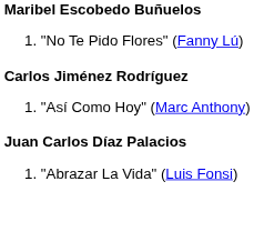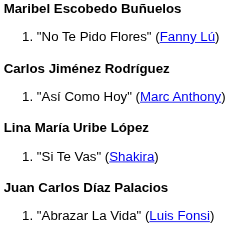+ row: Lina María Uribe López "Si Te Vas" (Shakira)
